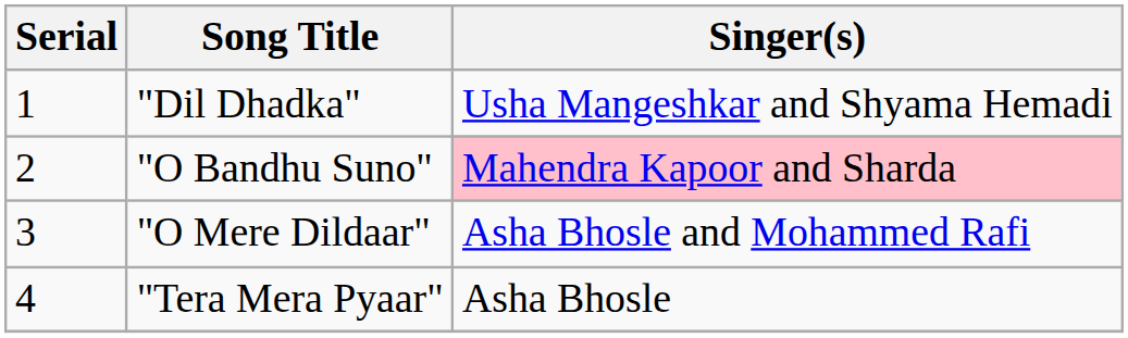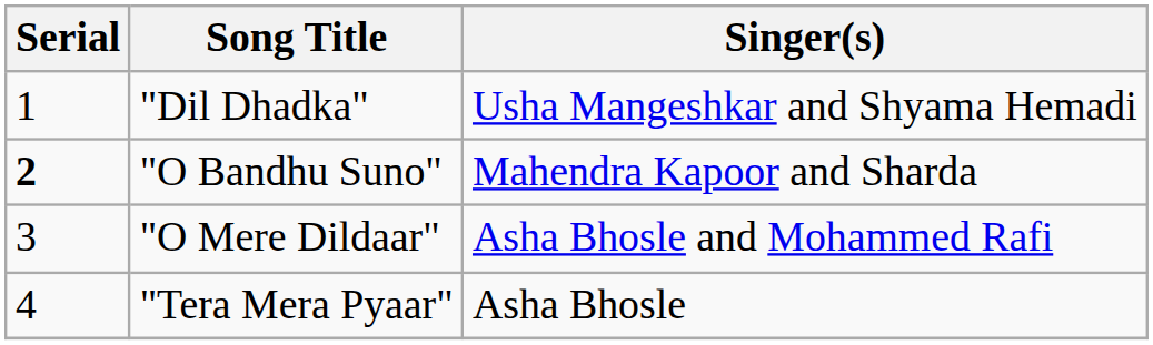"O Bandhu Suno" | Serial: normal -> bold
"O Bandhu Suno" | Singer(s): pink background -> no background
